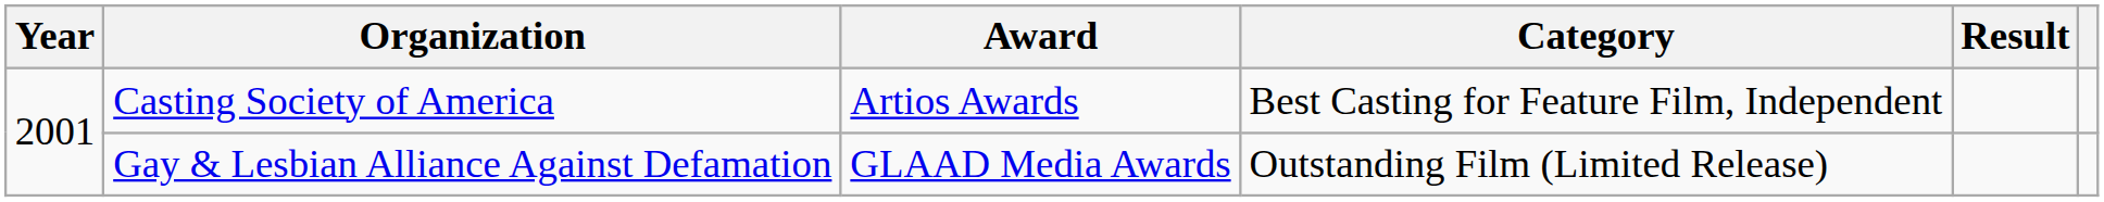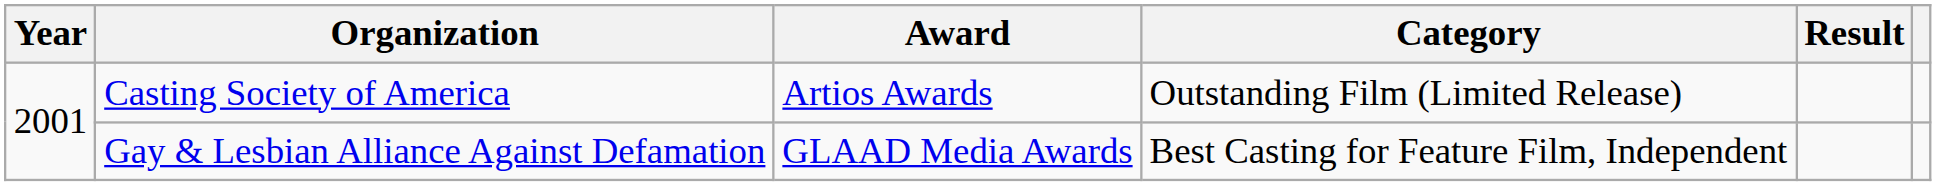Casting Society of America | Category: Best Casting for Feature Film, Independent -> Outstanding Film (Limited Release)
Gay & Lesbian Alliance Against Defamation | Category: Outstanding Film (Limited Release) -> Best Casting for Feature Film, Independent
